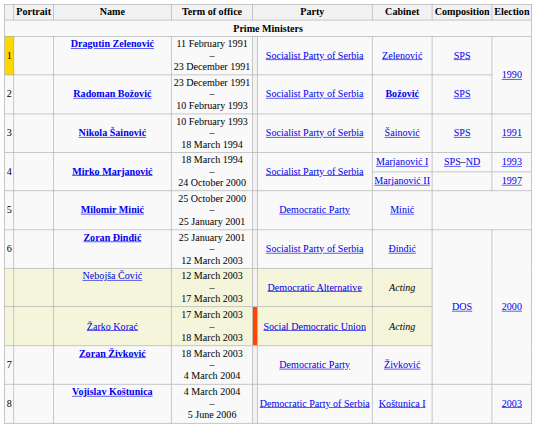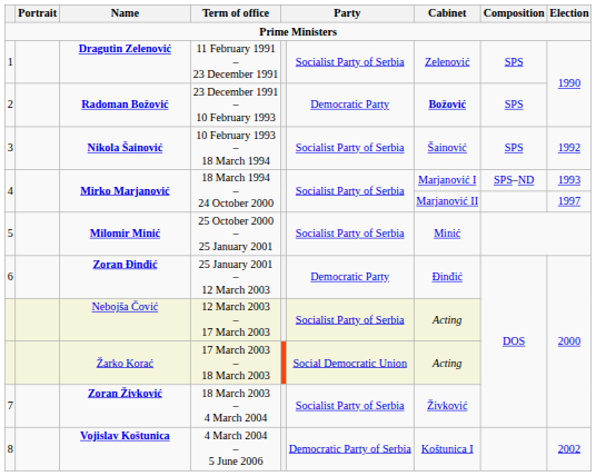Dragutin Zelenović | column 1: gold background -> no background
Radoman Božović | column 6: Socialist Party of Serbia -> Democratic Party
Nikola Šainović | Election: 1991 -> 1992
Milomir Minić | column 6: Democratic Party -> Socialist Party of Serbia
Zoran Đinđić | column 6: Socialist Party of Serbia -> Democratic Party
Nebojša Čović | column 6: Democratic Alternative -> Socialist Party of Serbia
Zoran Živković | column 6: Democratic Party -> Socialist Party of Serbia
Vojislav Koštunica | Election: 2003 -> 2002
